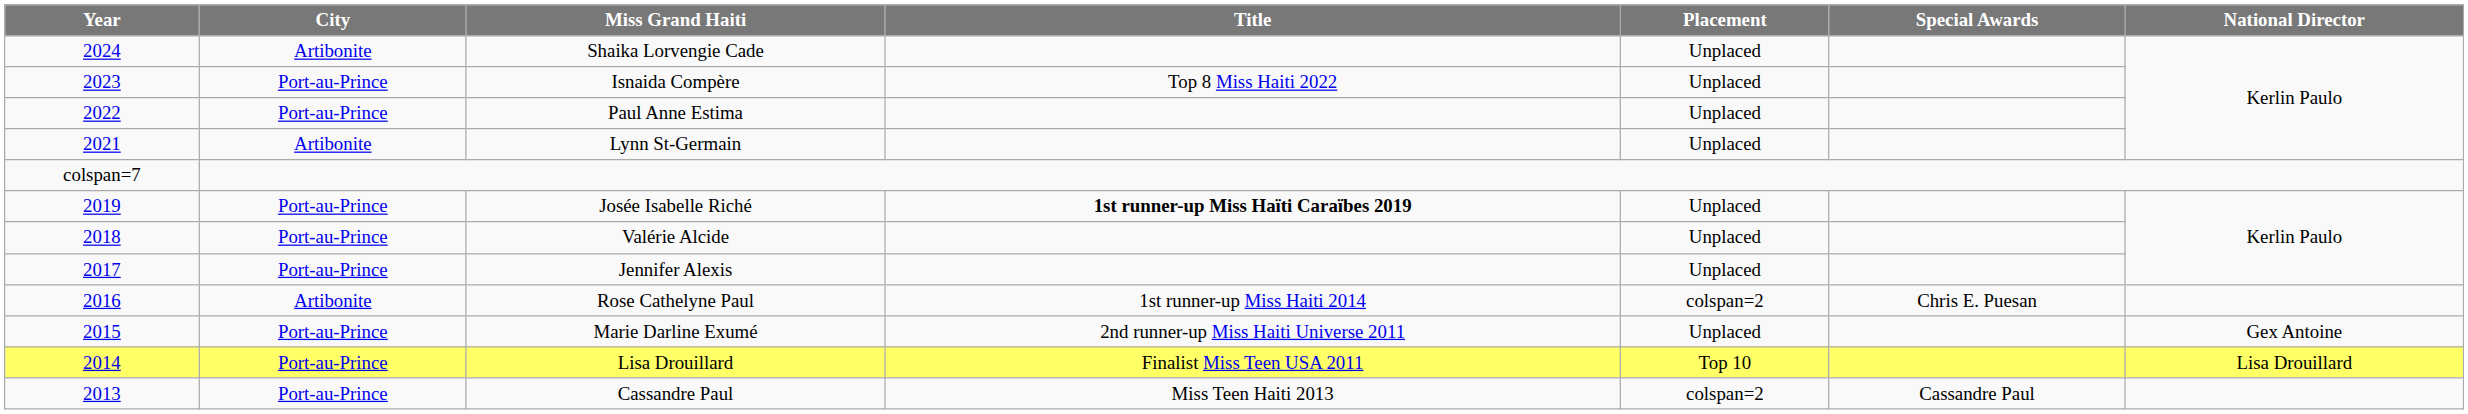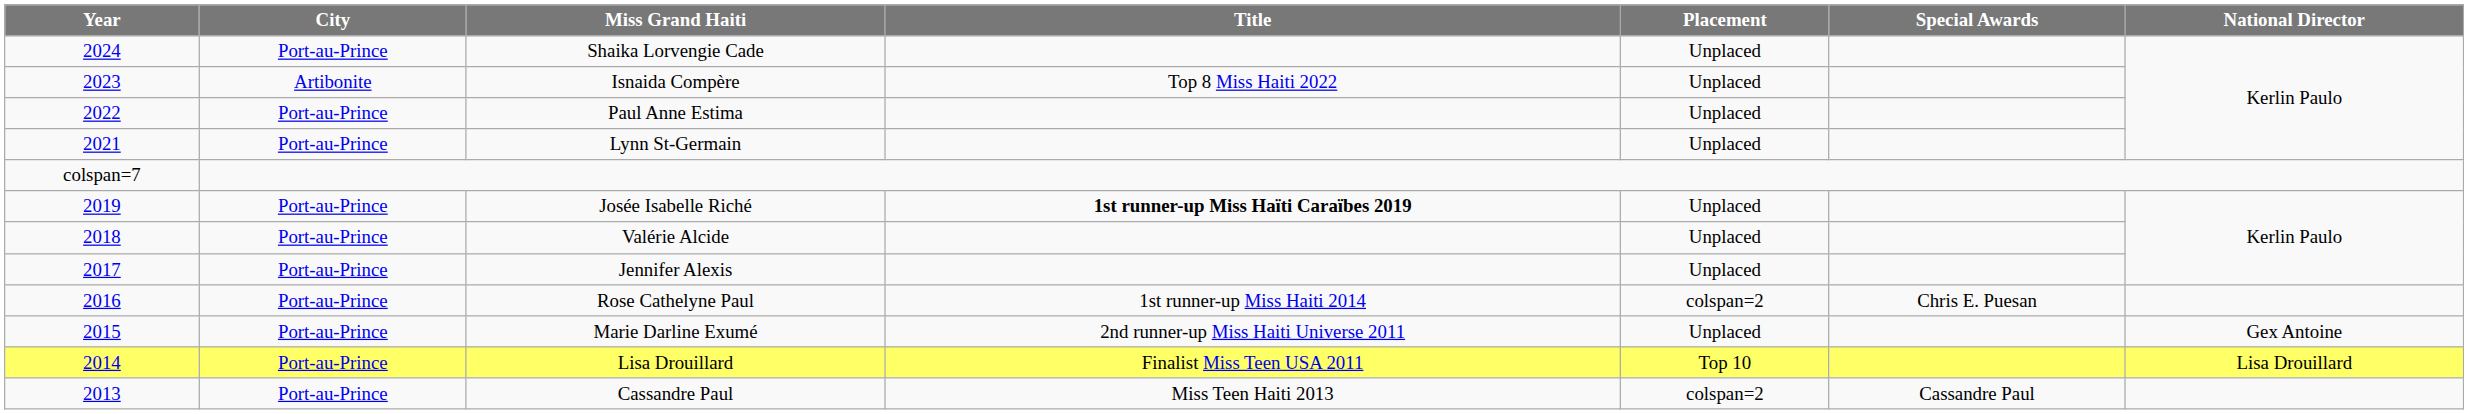Shaika Lorvengie Cade | City: Artibonite -> Port-au-Prince
Isnaida Compère | City: Port-au-Prince -> Artibonite
Lynn St-Germain | City: Artibonite -> Port-au-Prince
Rose Cathelyne Paul | City: Artibonite -> Port-au-Prince
